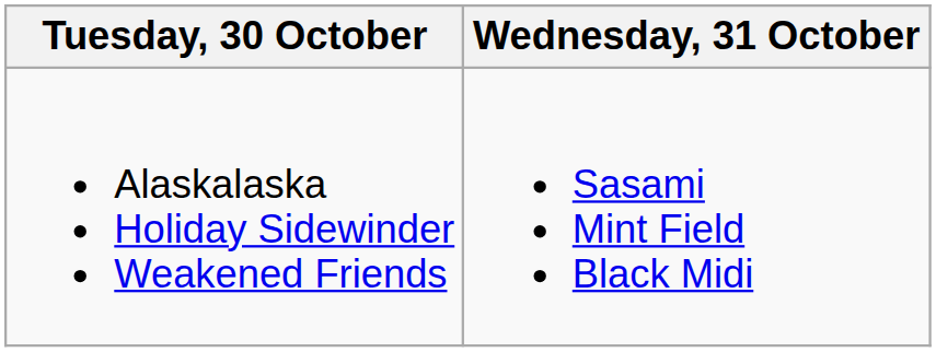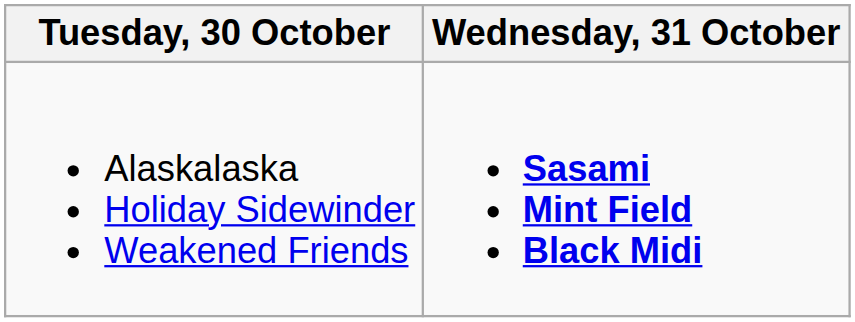Alaskalaska Holiday Sidewinder Weakened Friends | Wednesday, 31 October: normal -> bold
